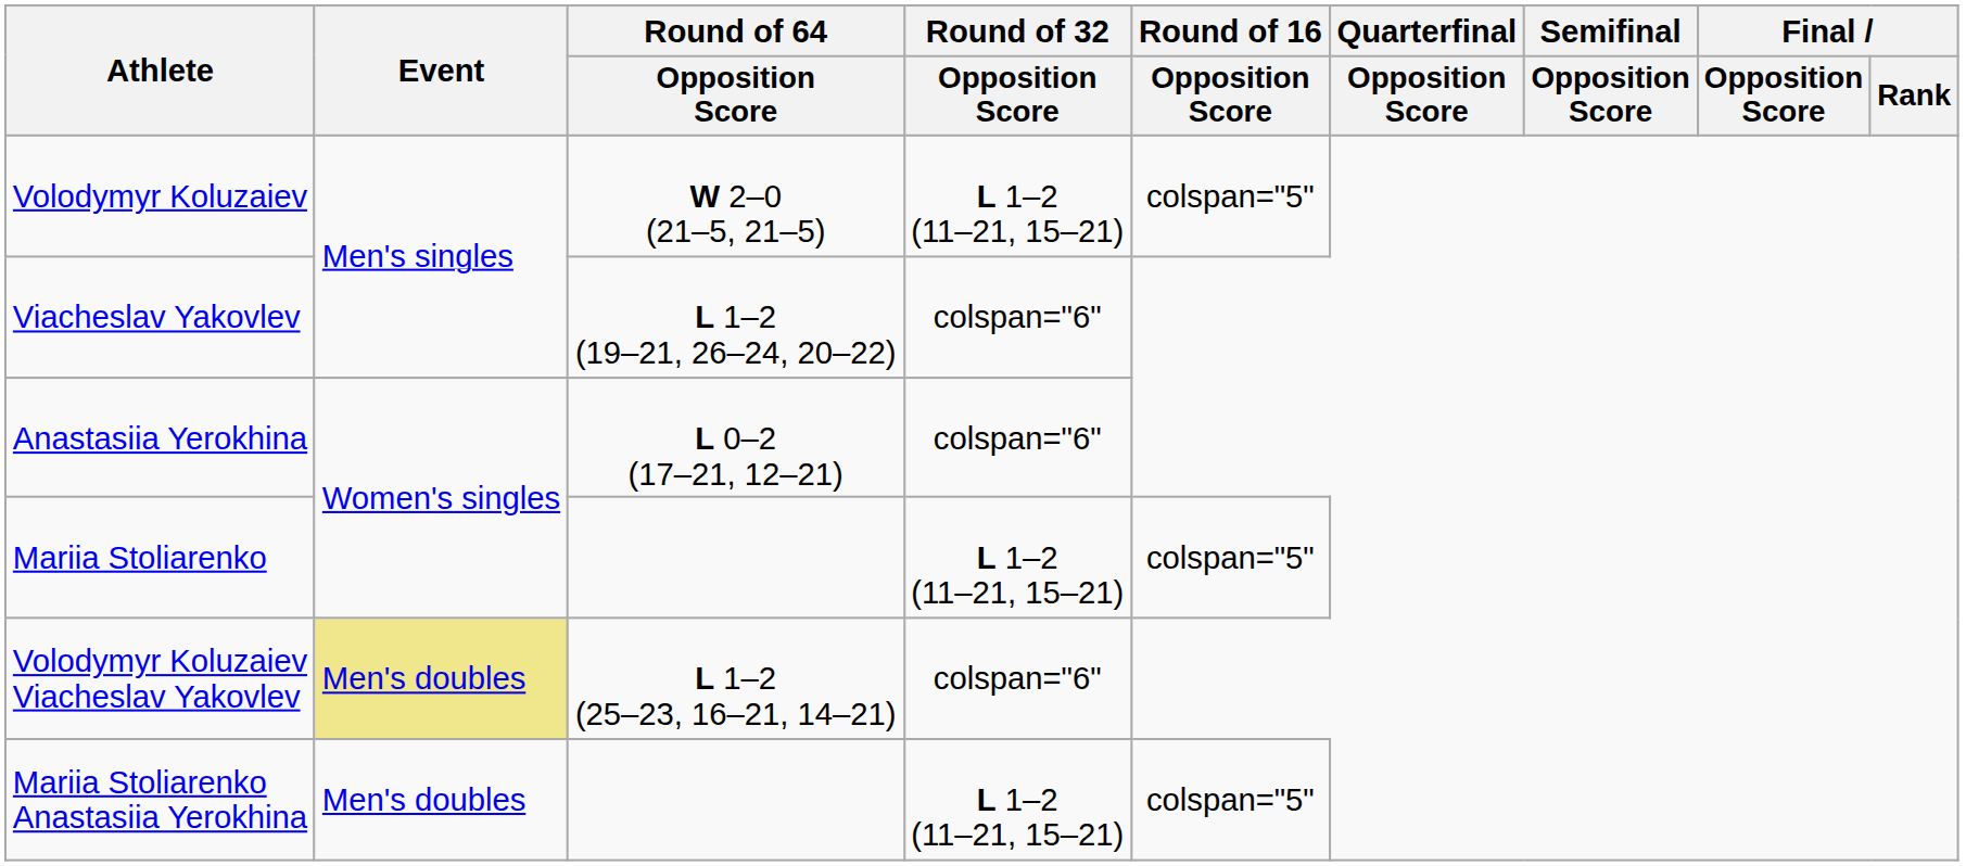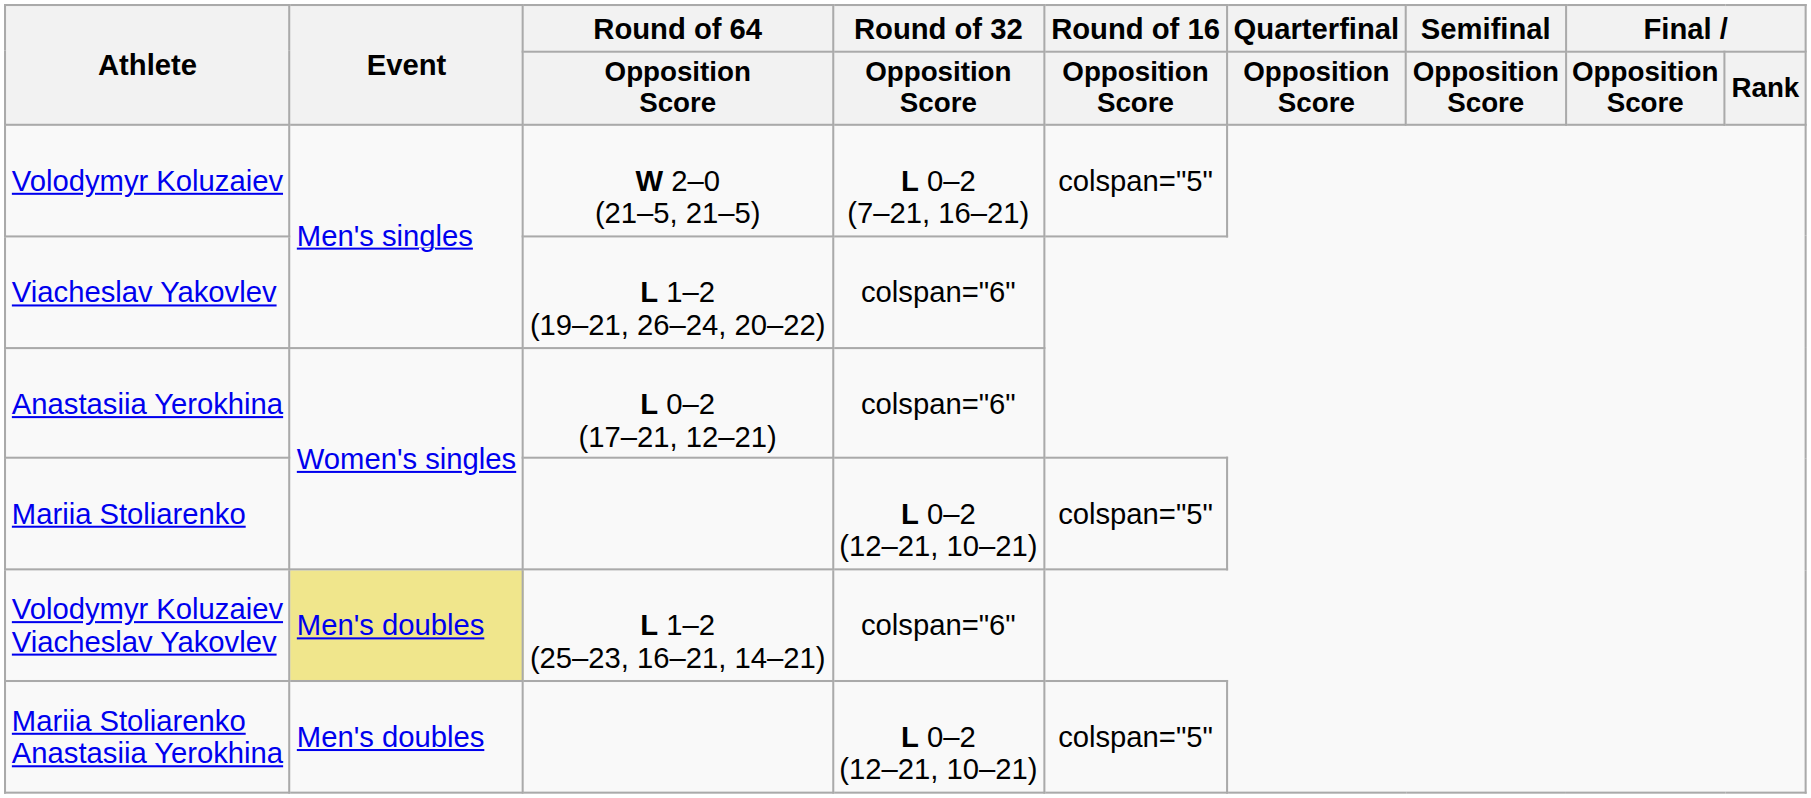Volodymyr Koluzaiev | Round of 32 / Opposition Score: L 1–2 (11–21, 15–21) -> L 0–2 (7–21, 16–21)
Mariia Stoliarenko | Round of 32 / Opposition Score: L 1–2 (11–21, 15–21) -> L 0–2 (12–21, 10–21)
Mariia Stoliarenko Anastasiia Yerokhina | Round of 32 / Opposition Score: L 1–2 (11–21, 15–21) -> L 0–2 (12–21, 10–21)
